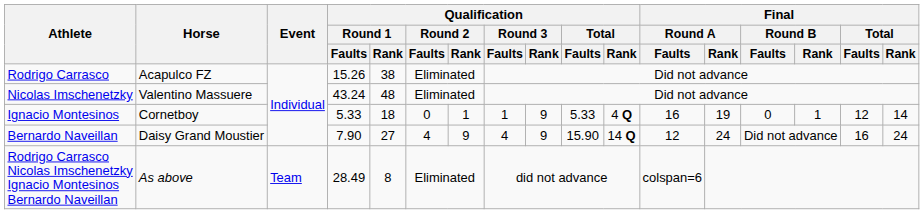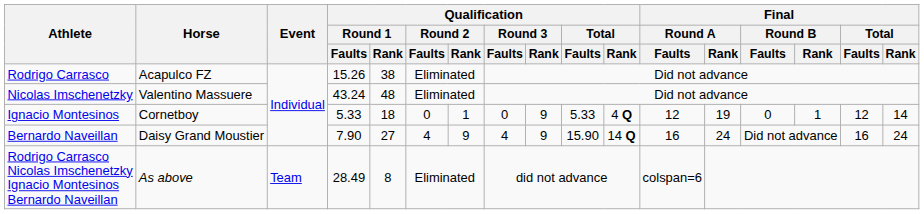Ignacio Montesinos | Qualification / Round 3 / Faults: 1 -> 0
Ignacio Montesinos | Final / Round A / Faults: 16 -> 12
Bernardo Naveillan | Final / Round A / Faults: 12 -> 16
